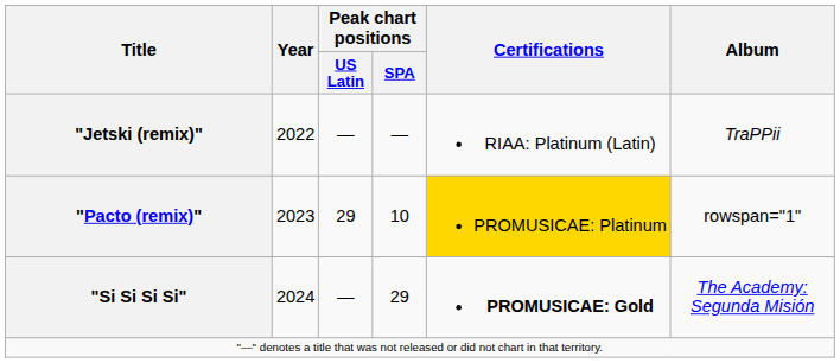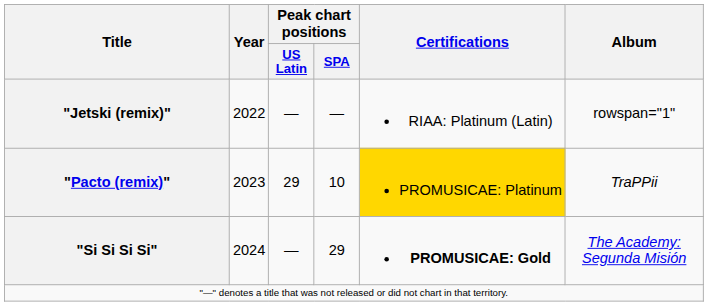"Jetski (remix)" | Album: TraPPii -> rowspan="1"
"Pacto (remix)" | Album: rowspan="1" -> TraPPii
